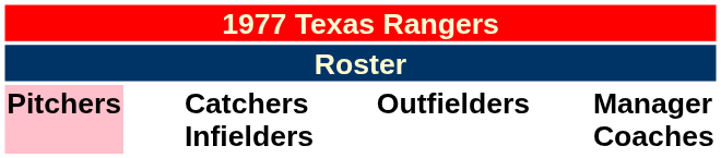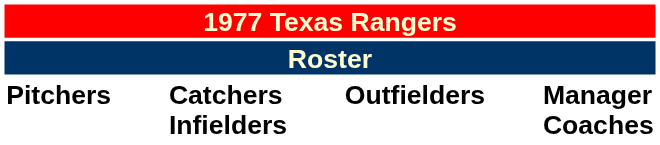Pitchers | column 1: pink background -> no background
